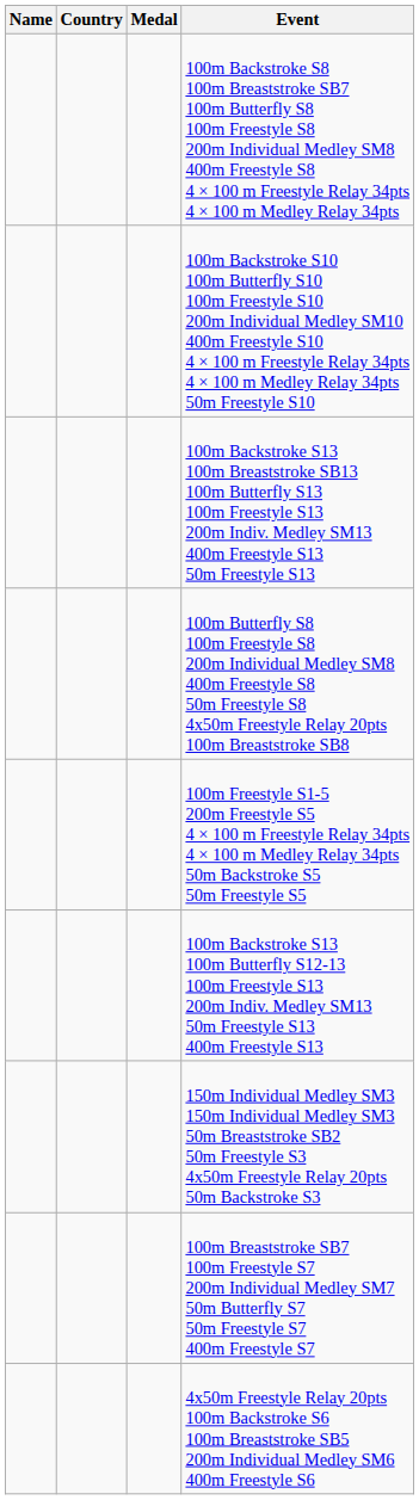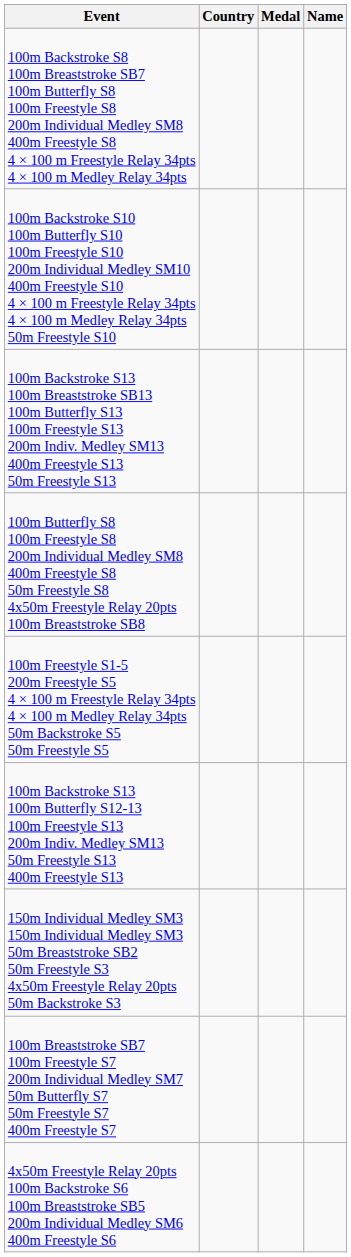columns swapped: Name <-> Event
